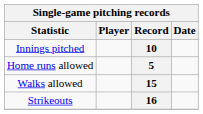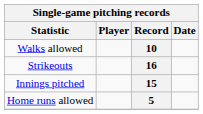10 | Statistic: Innings pitched -> Walks allowed
rows swapped: 5 <-> 16
15 | Statistic: Walks allowed -> Innings pitched
